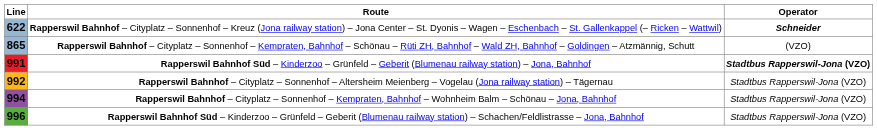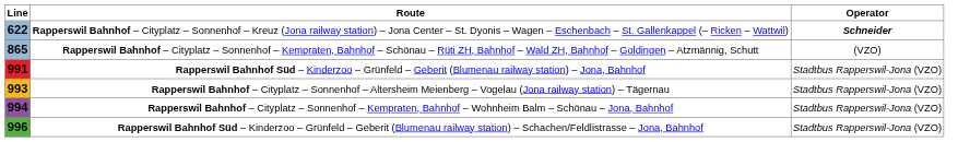row 4 | Operator: bold -> normal
row 5 | Line: 992 -> 993
